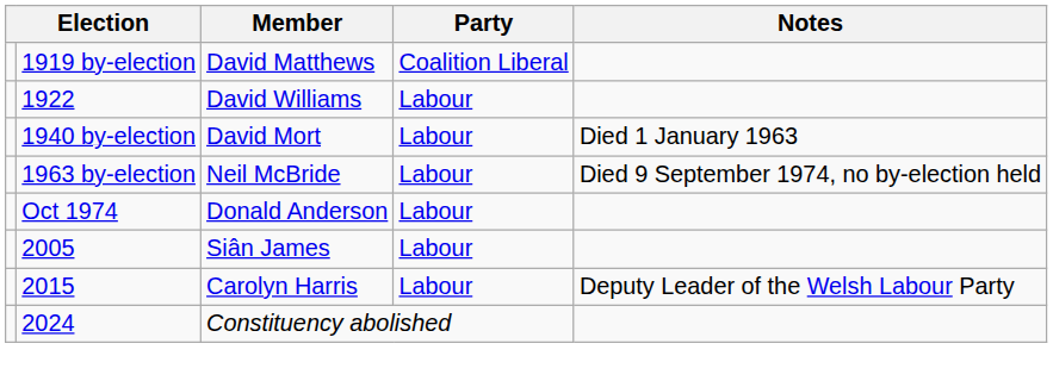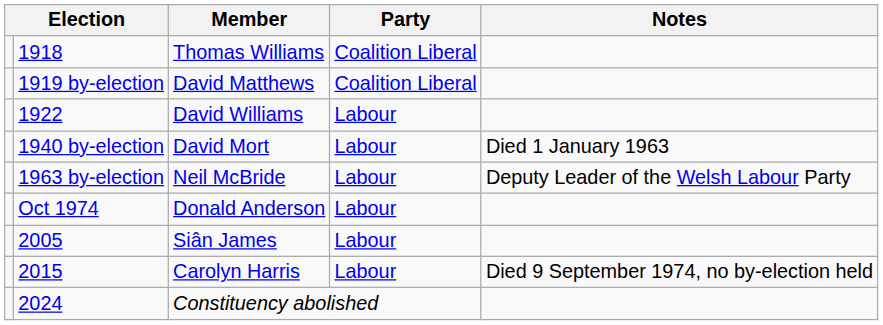+ row: 1918 | Thomas Williams | Coalition Liberal
Neil McBride | Notes: Died 9 September 1974, no by-election held -> Deputy Leader of the Welsh Labour Party
Carolyn Harris | Notes: Deputy Leader of the Welsh Labour Party -> Died 9 September 1974, no by-election held
